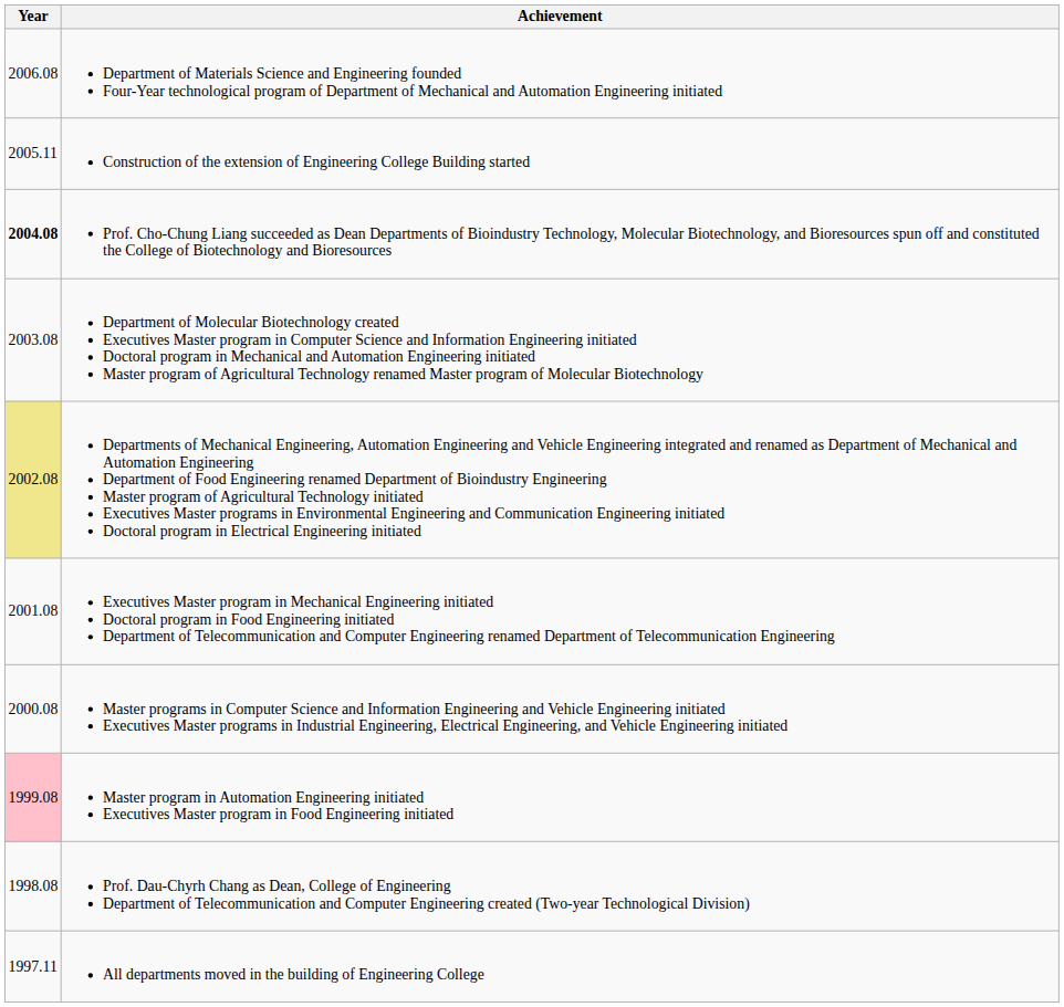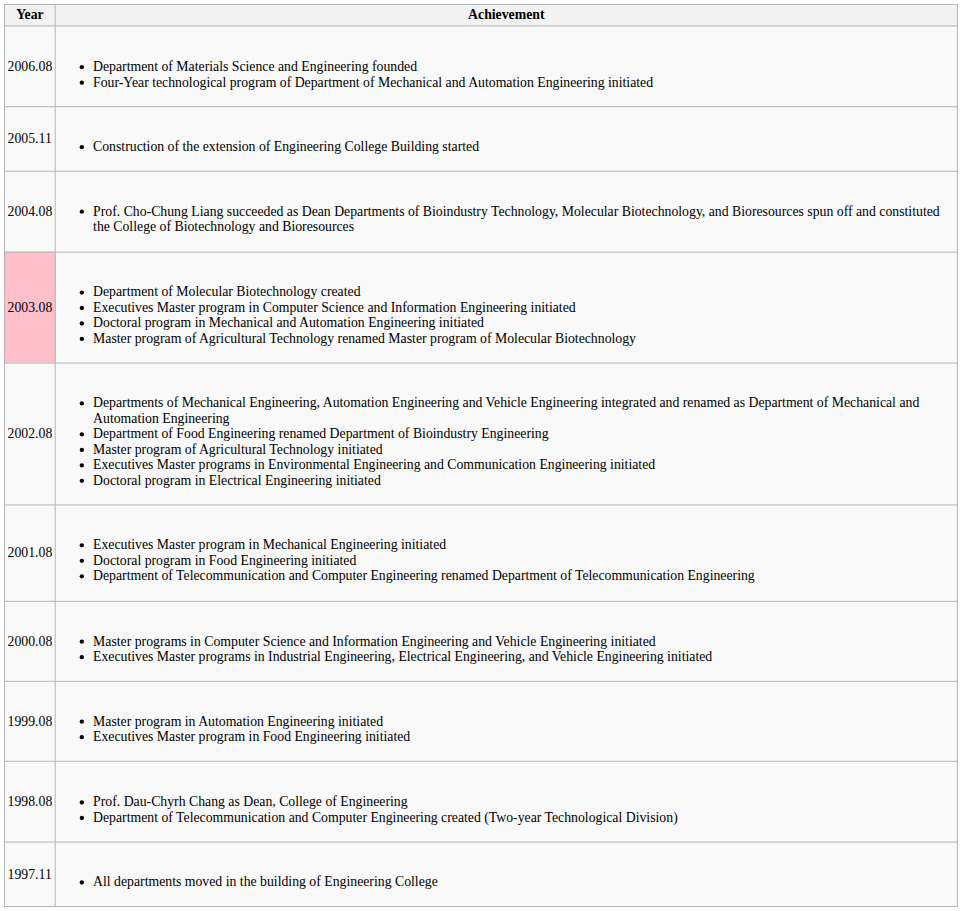row 4 | Year: bold -> normal
row 5 | Year: no background -> pink background
row 6 | Year: khaki background -> no background
row 9 | Year: pink background -> no background
